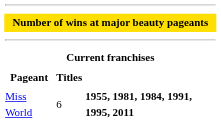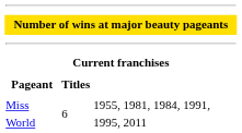Miss World | column 3: bold -> normal
